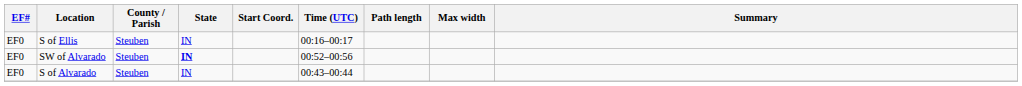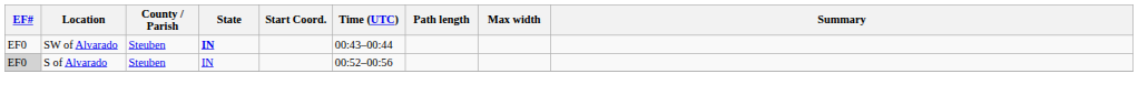- row: EF0 | S of Ellis | Steuben | IN | 00:16–00:17
SW of Alvarado | Time (UTC): 00:52–00:56 -> 00:43–00:44
S of Alvarado | EF#: no background -> lightgrey background
S of Alvarado | Time (UTC): 00:43–00:44 -> 00:52–00:56
